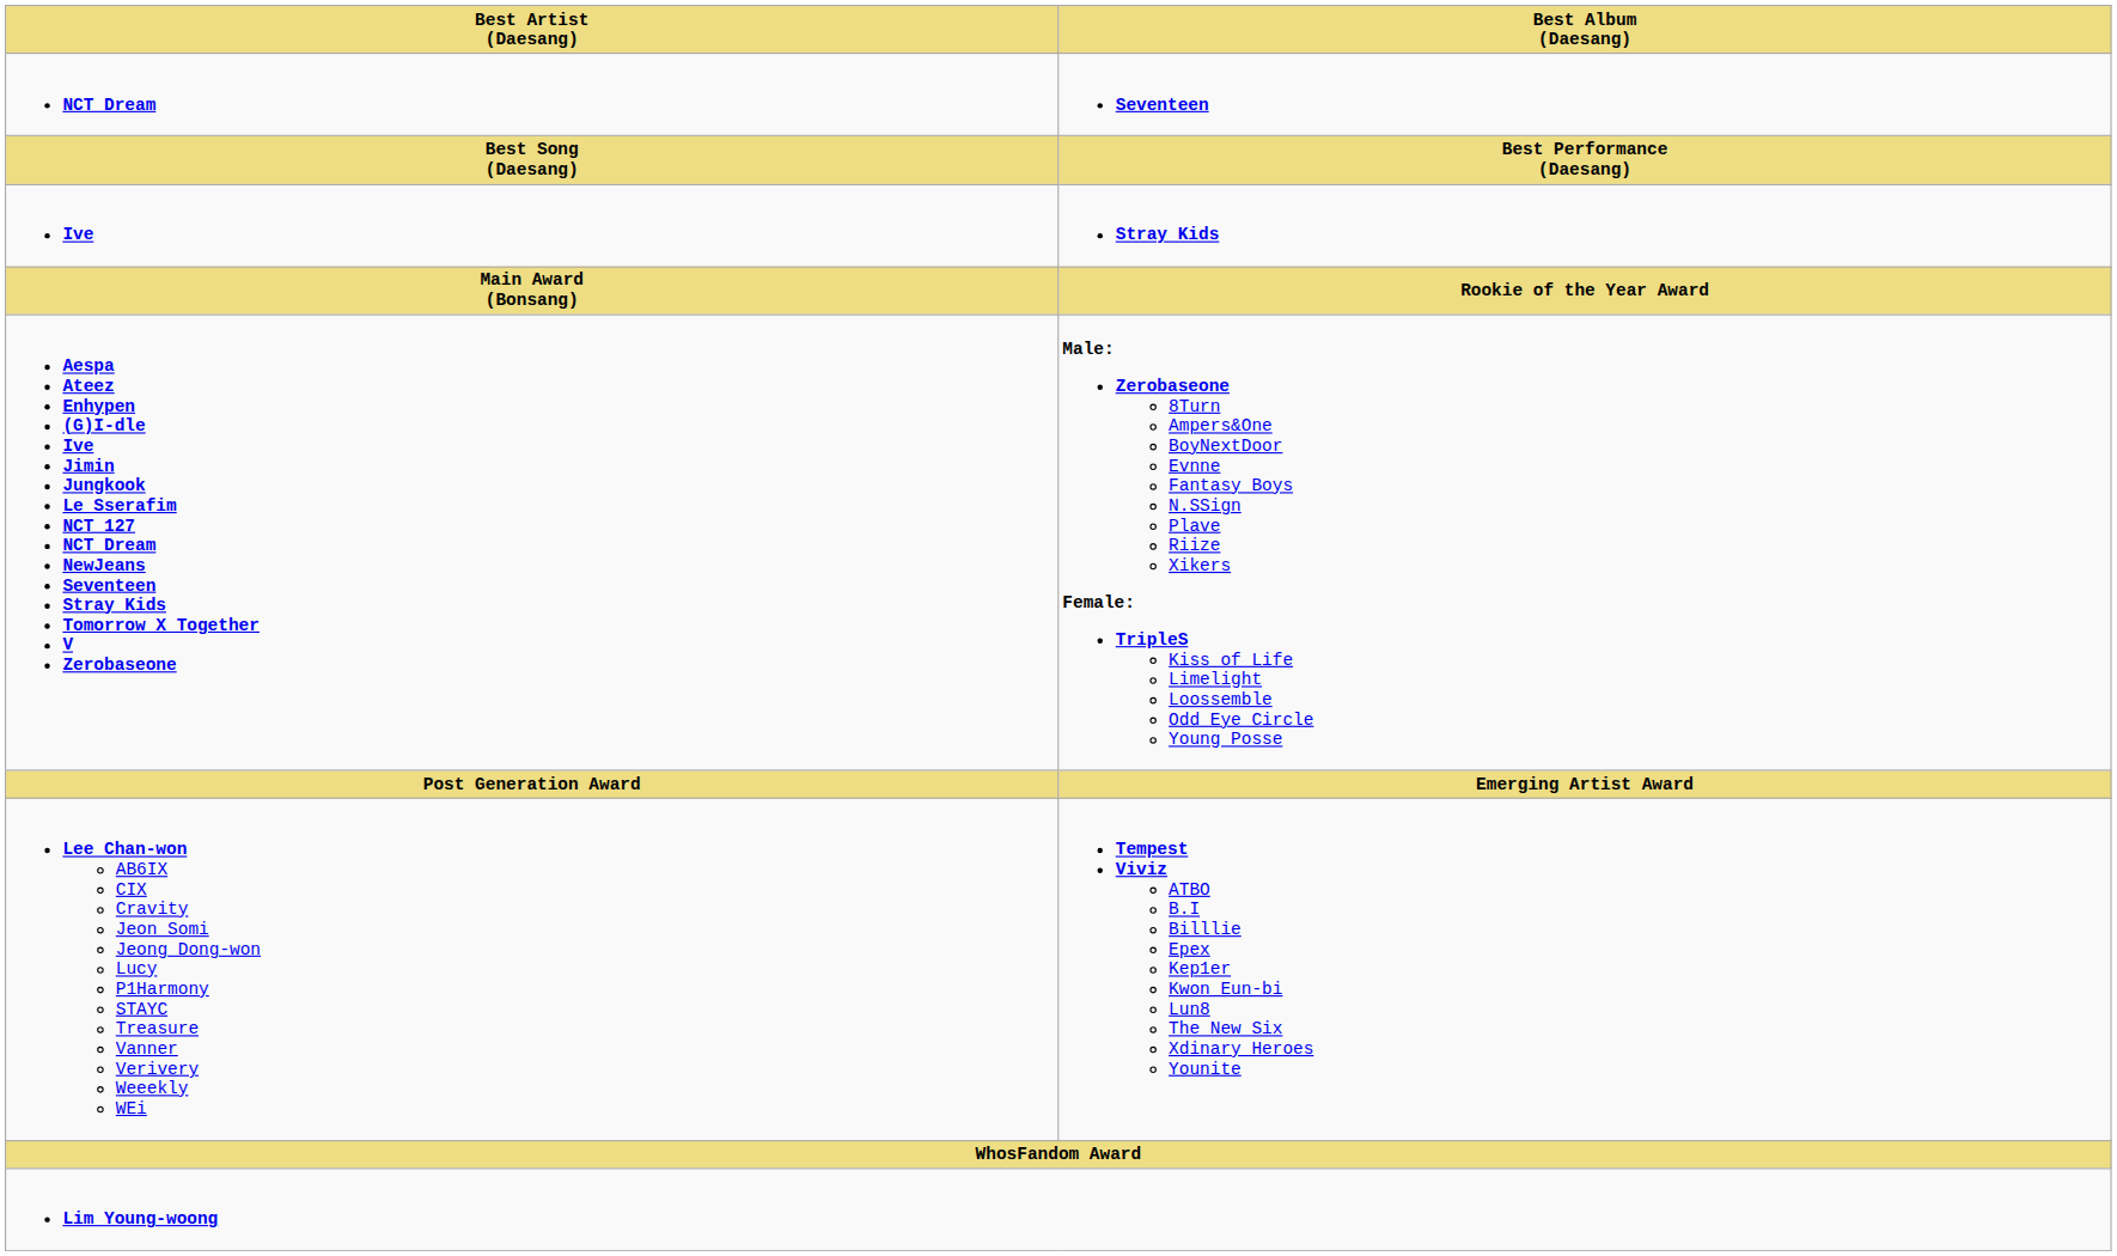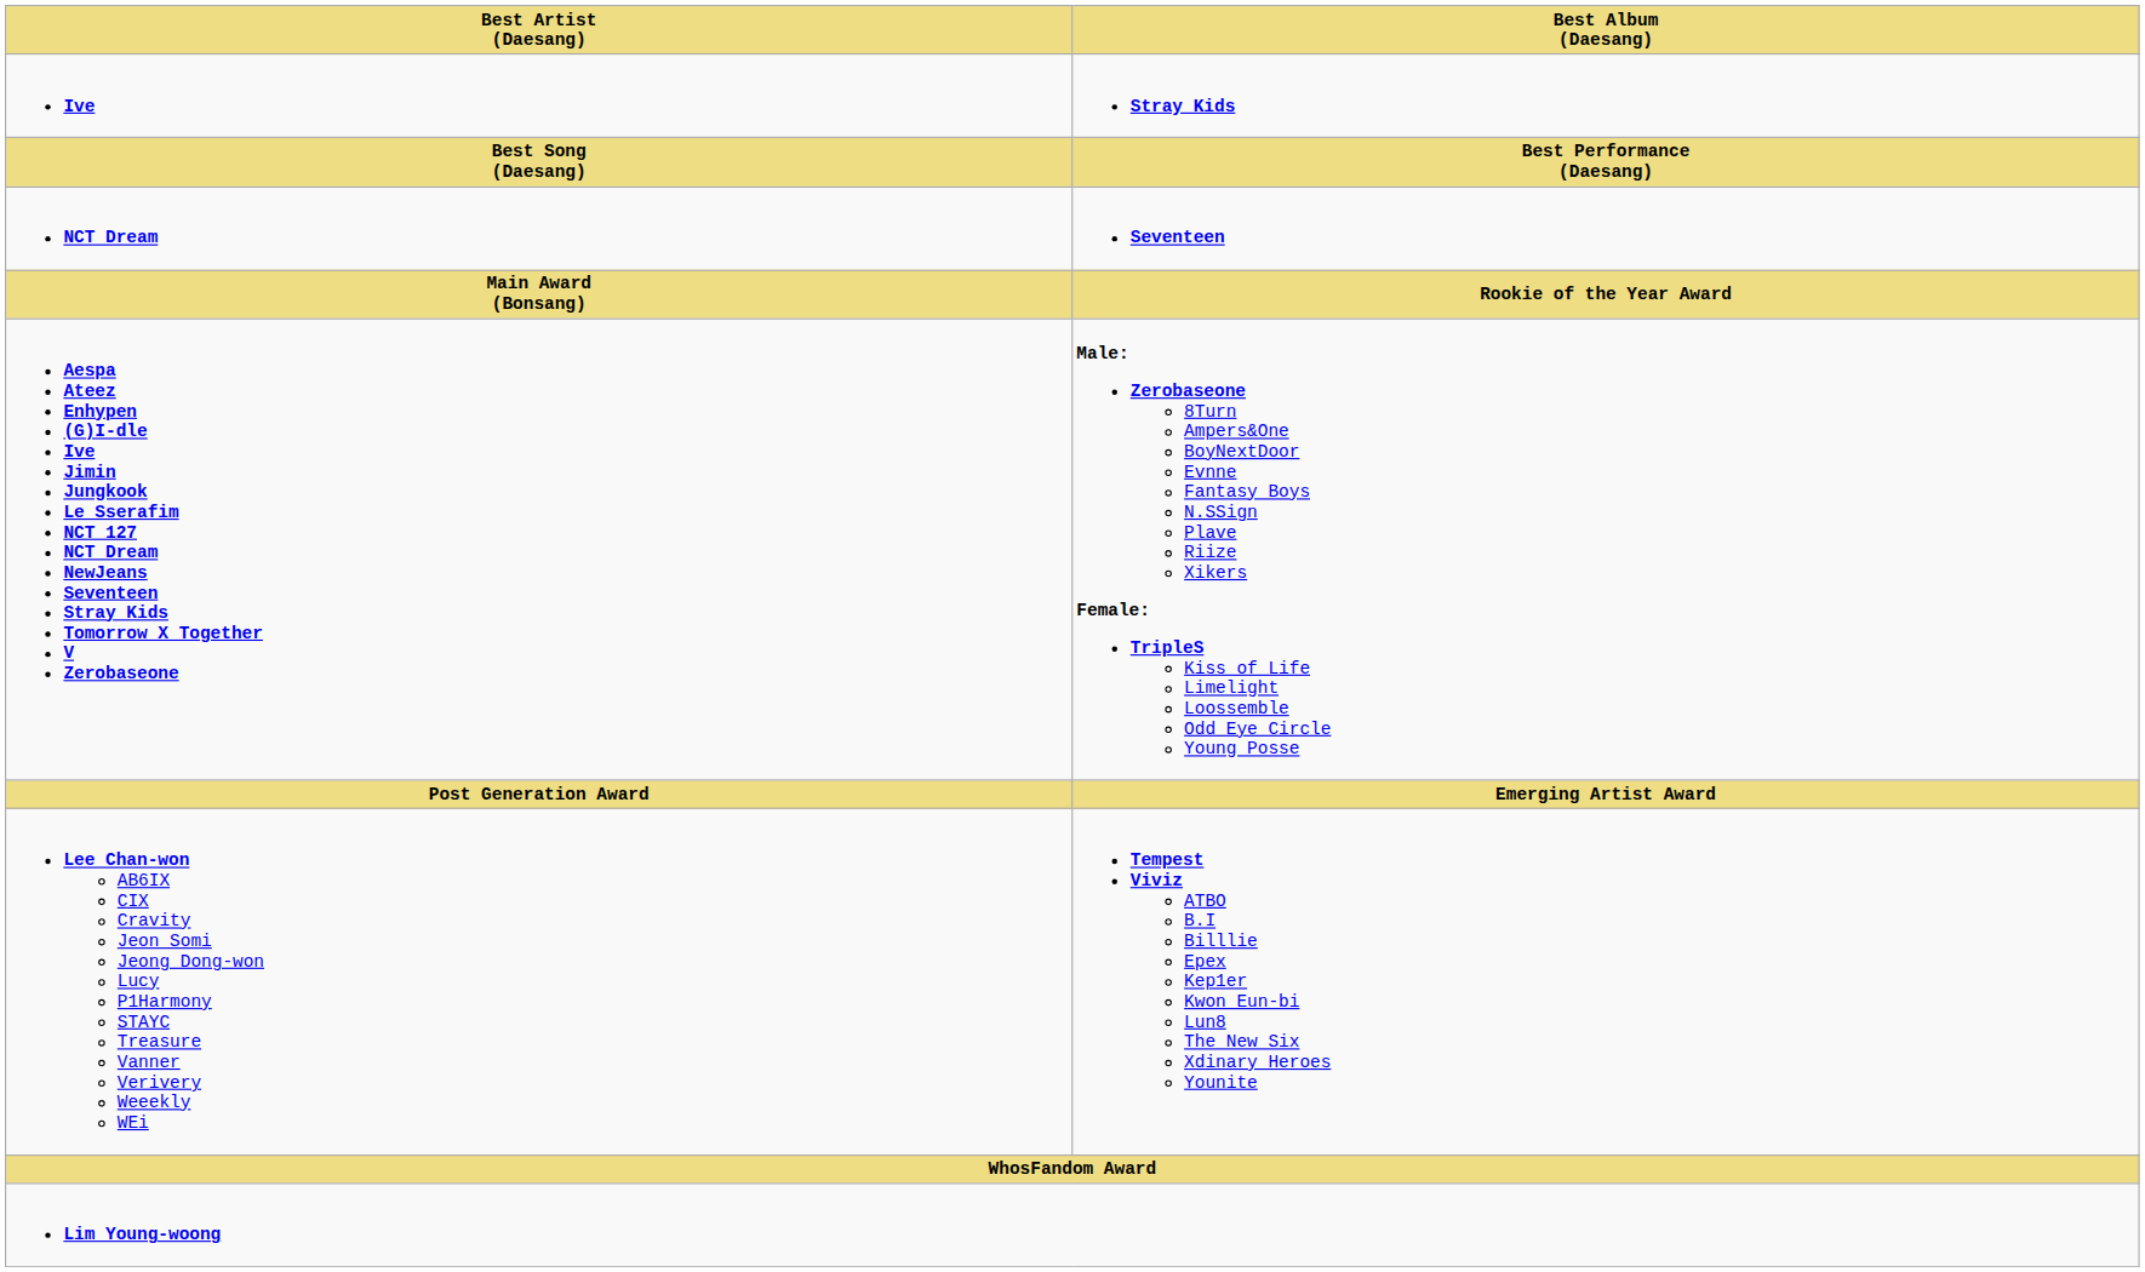rows swapped: NCT Dream <-> Ive
